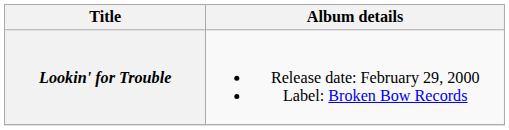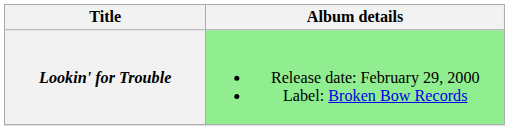Lookin' for Trouble | Album details: no background -> lightgreen background
